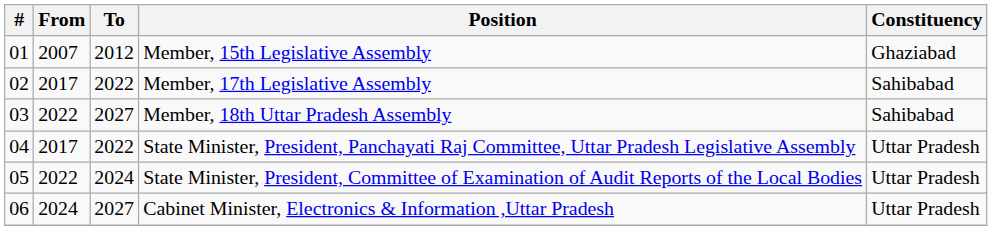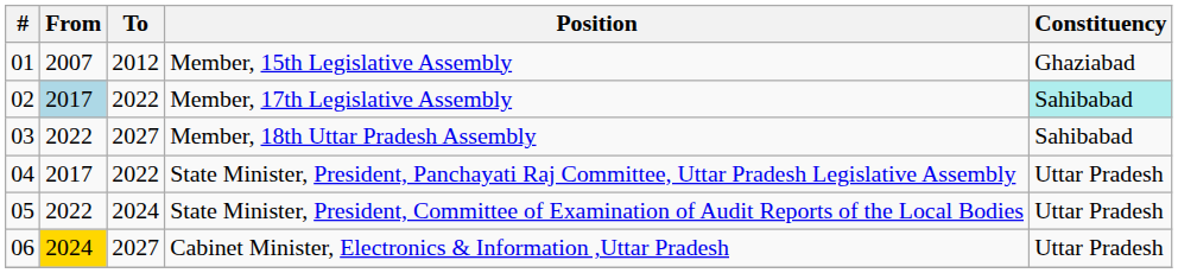Member, 17th Legislative Assembly | From: no background -> lightblue background
Member, 17th Legislative Assembly | Constituency: no background -> paleturquoise background
Cabinet Minister, Electronics & Information ,Uttar Pradesh | From: no background -> gold background
